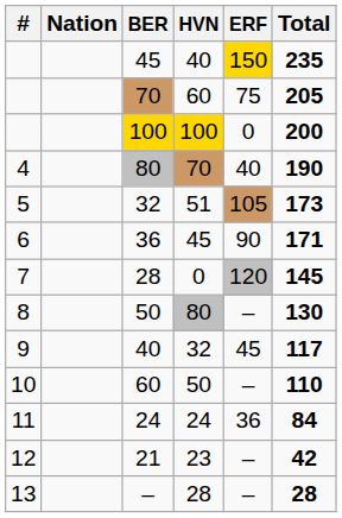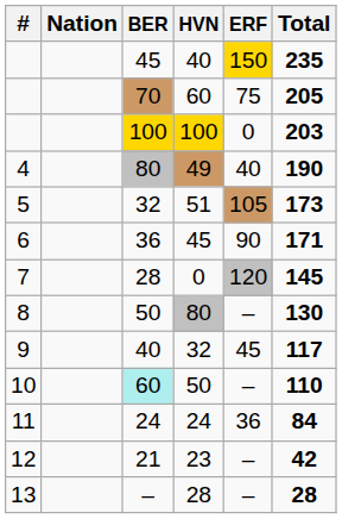row 4 | Total: 200 -> 203
row 5 | HVN: 70 -> 49
row 11 | BER: no background -> paleturquoise background
